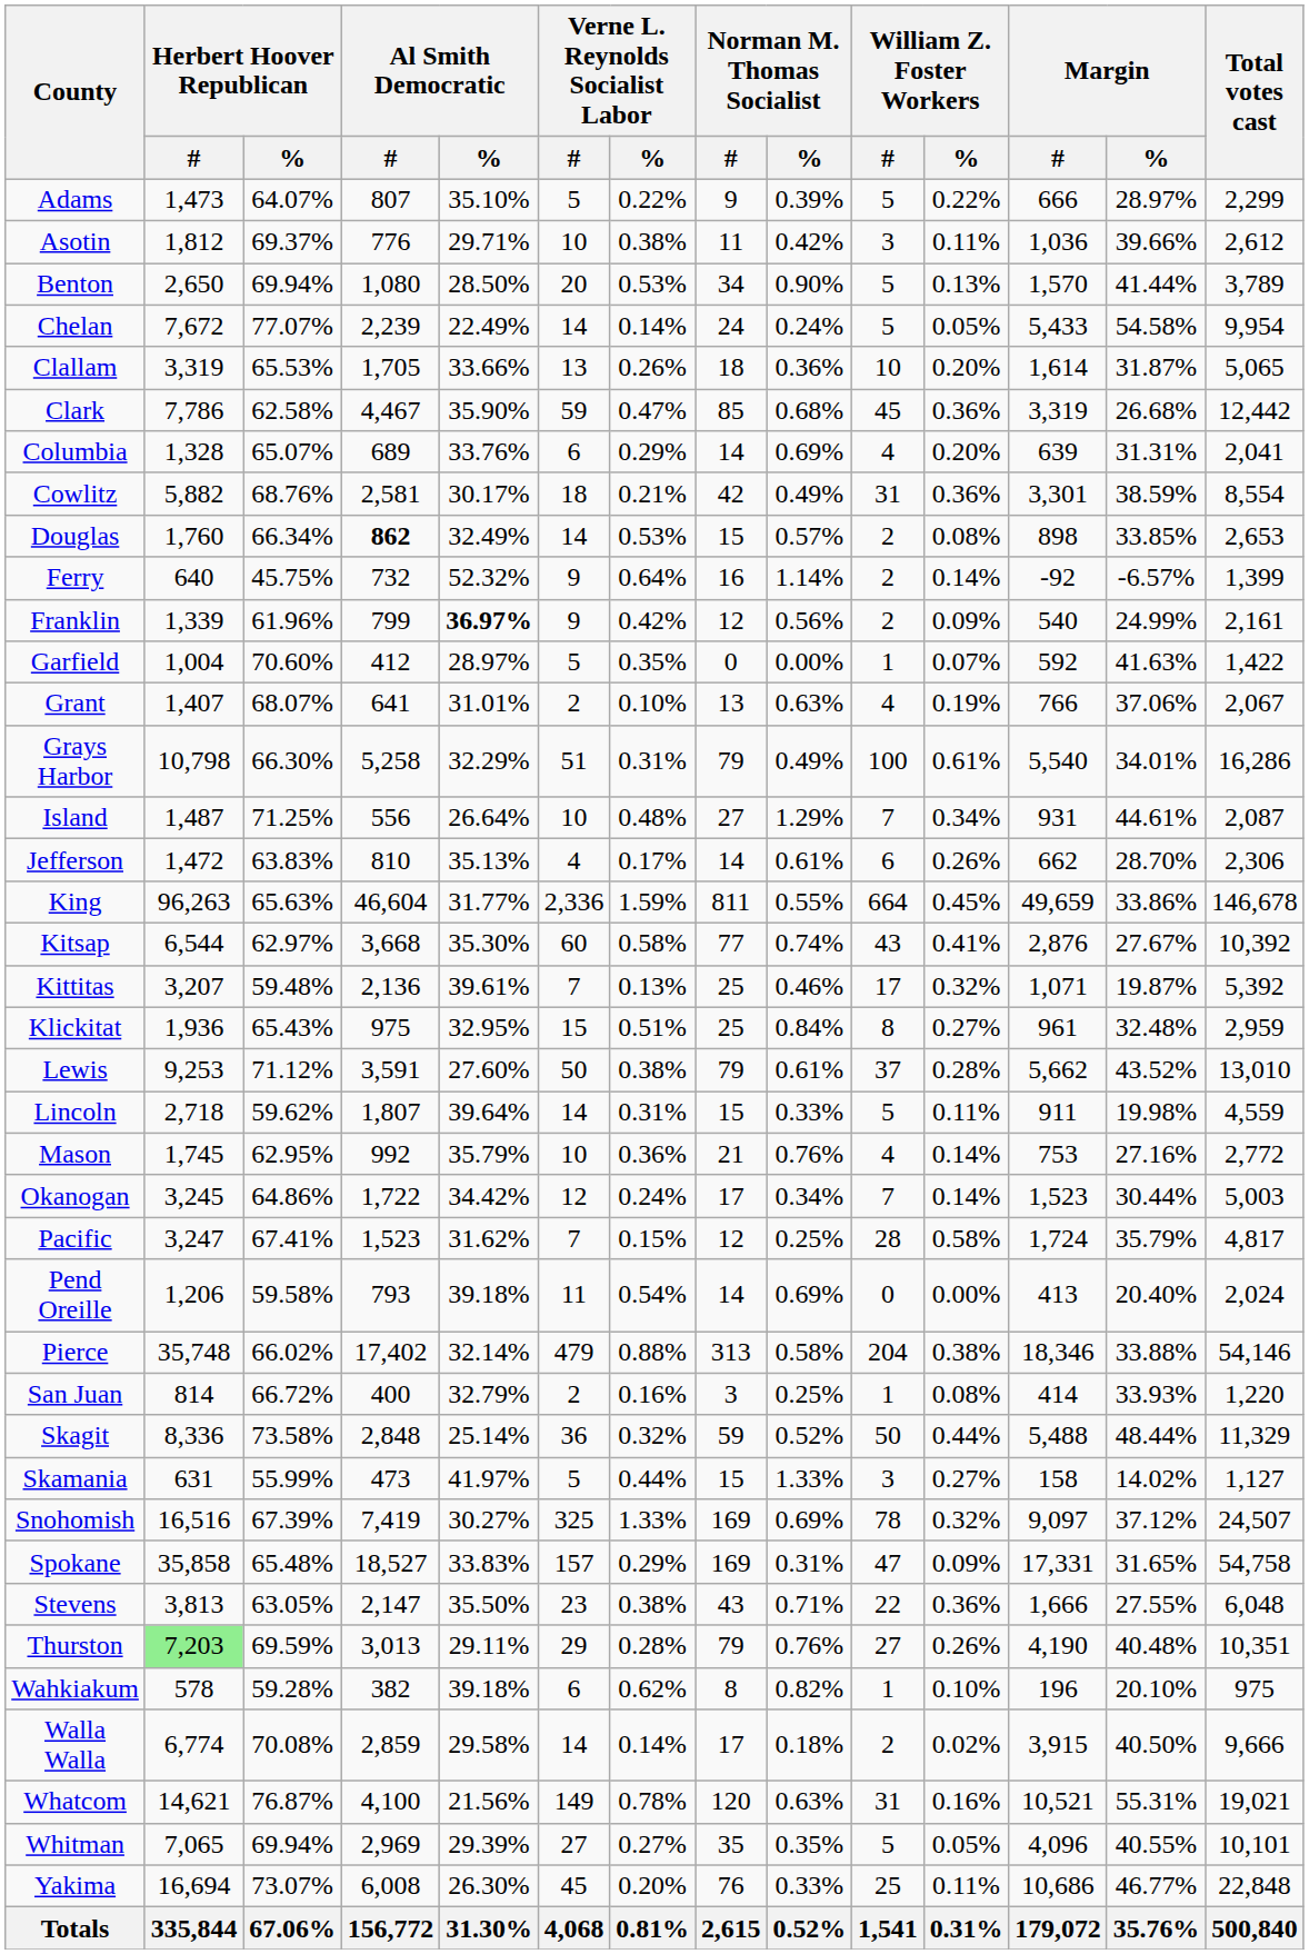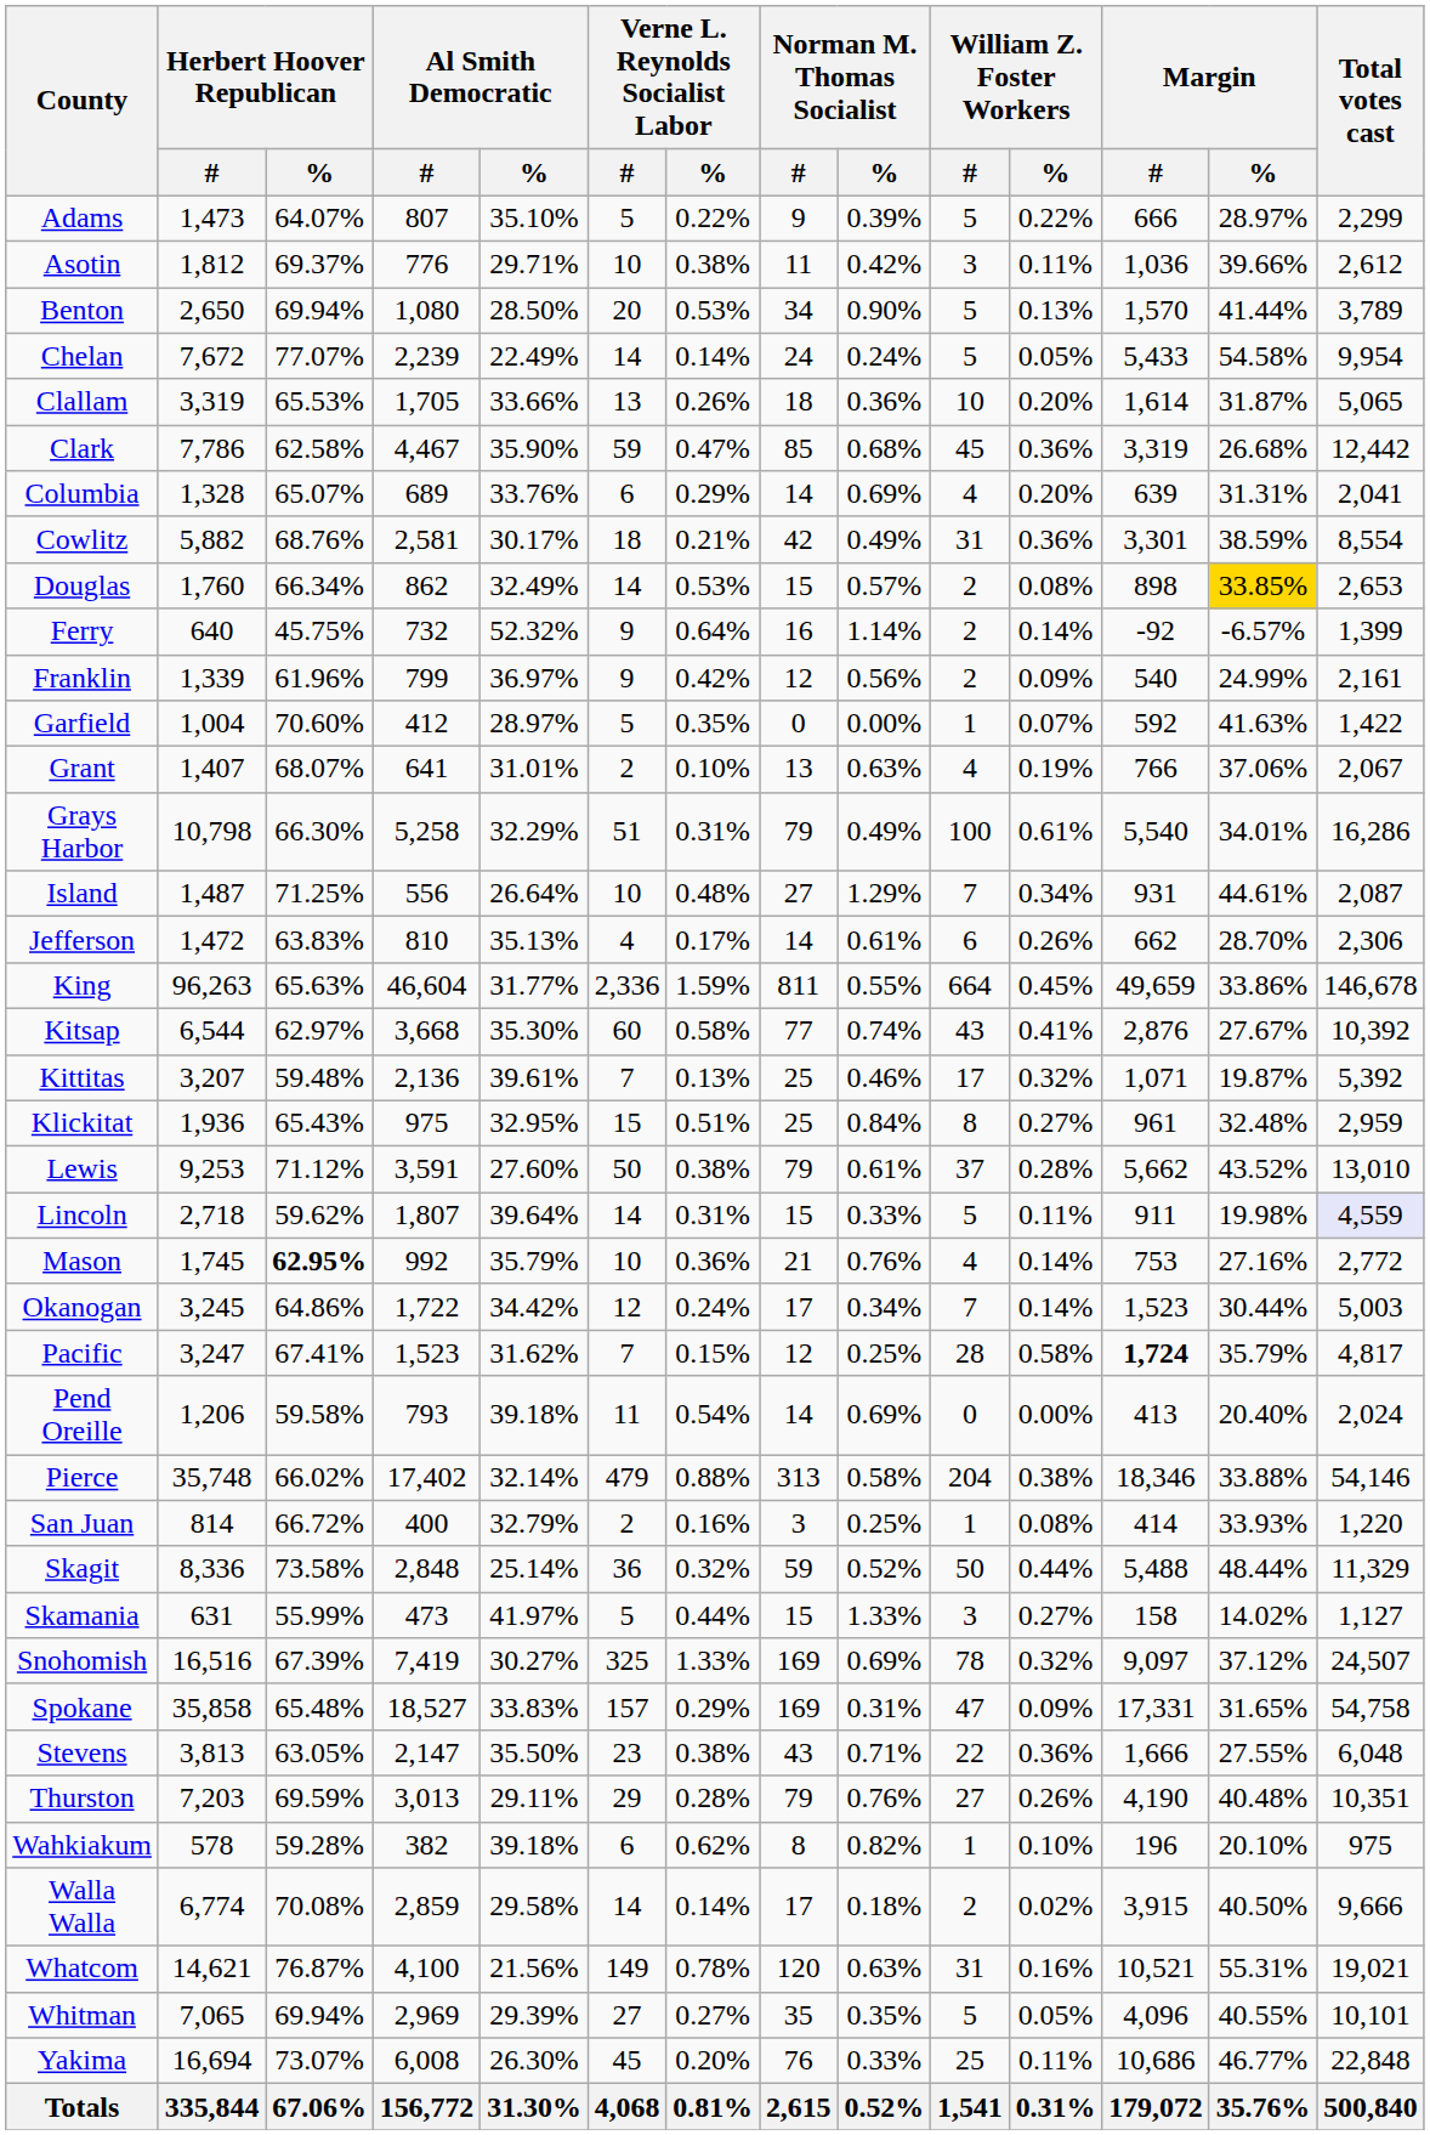Douglas | Al Smith Democratic / #: bold -> normal
Douglas | Margin / %: no background -> gold background
Franklin | Al Smith Democratic / %: bold -> normal
Lincoln | Total votes cast: no background -> lavender background
Mason | Herbert Hoover Republican / %: normal -> bold
Pacific | Margin / #: normal -> bold
Thurston | Herbert Hoover Republican / #: lightgreen background -> no background
